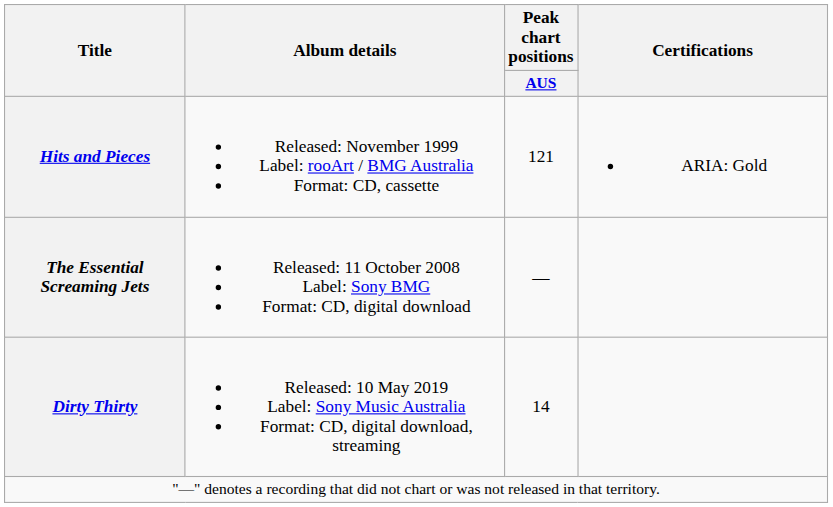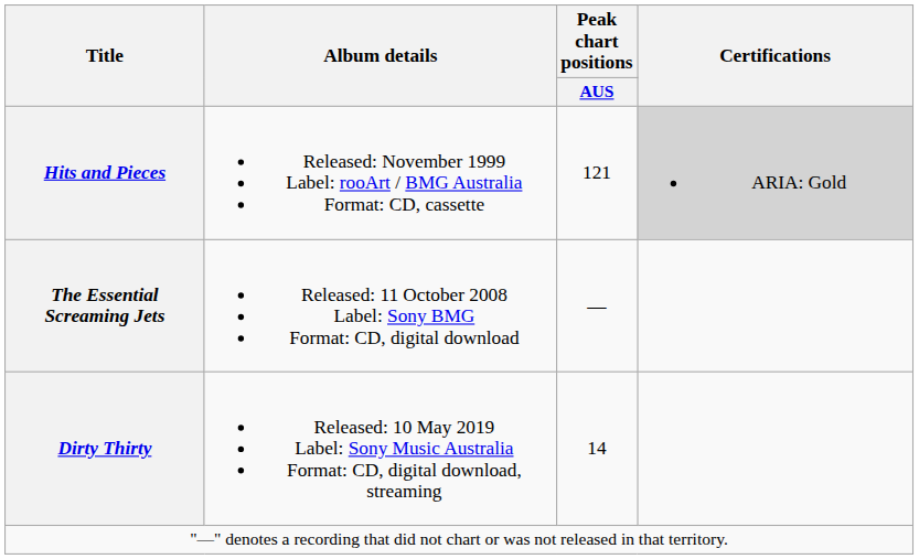Hits and Pieces | Certifications: no background -> lightgrey background
